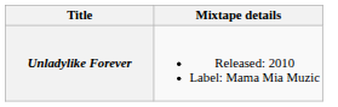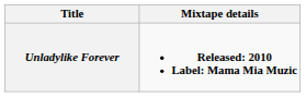Unladylike Forever | Mixtape details: normal -> bold
